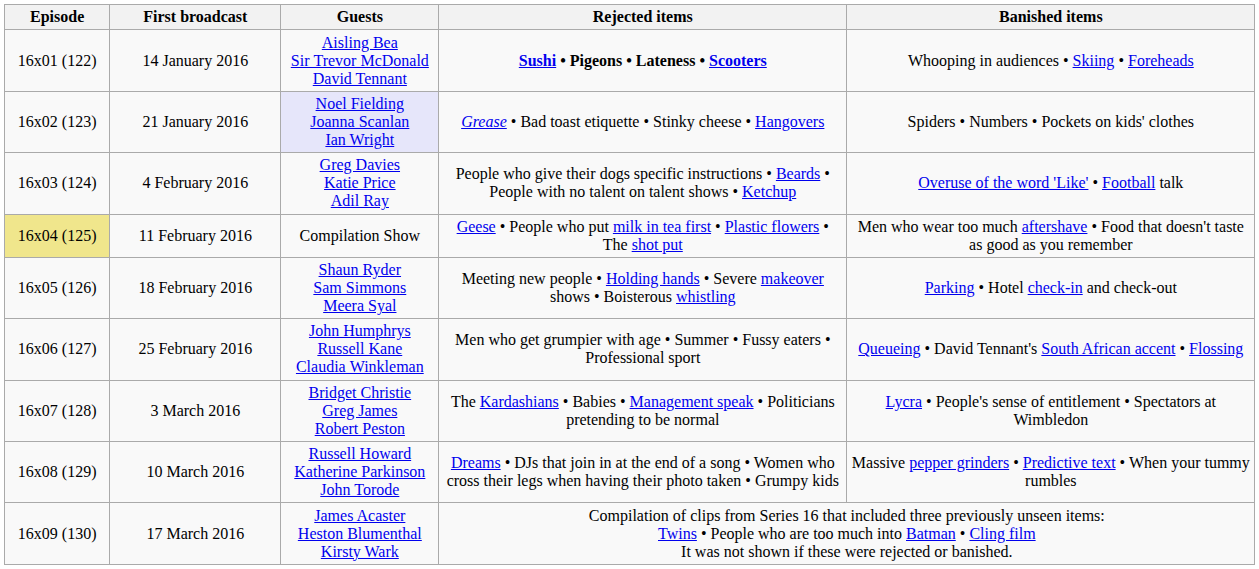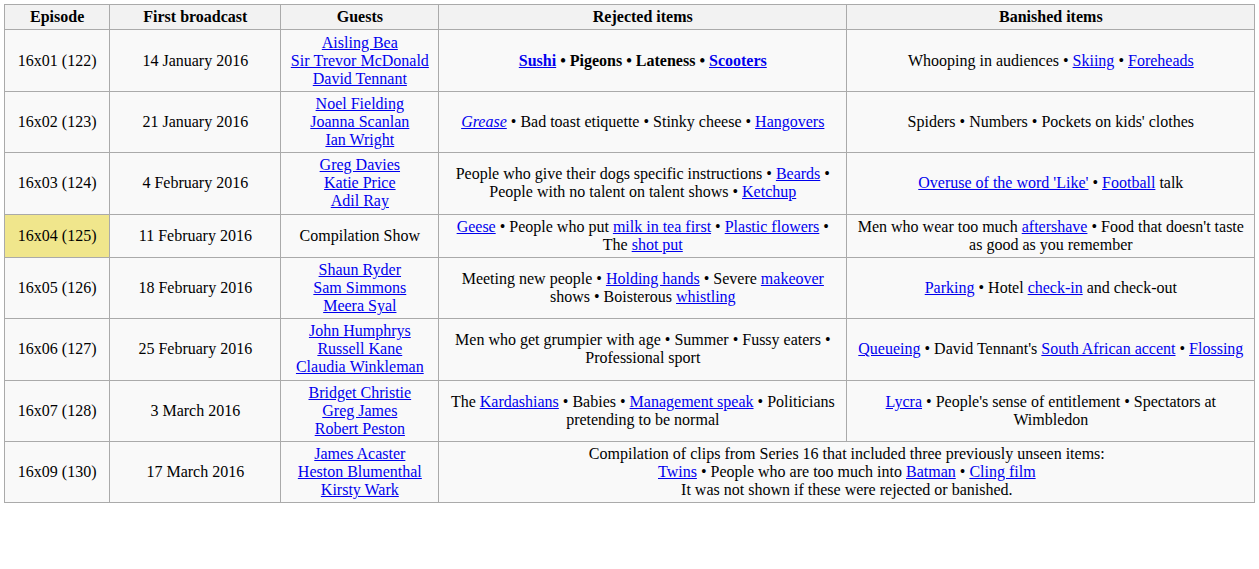21 January 2016 | Guests: lavender background -> no background
- row: 16x08 (129) | 10 March 2016 | Russell Howard Katherine Parkinson John Torode | Dreams • DJs that join in at the end of a song • Women who cross their legs when having their photo taken • Grumpy kids | Massive pepper grinders • Predictive text • When your tummy rumbles
